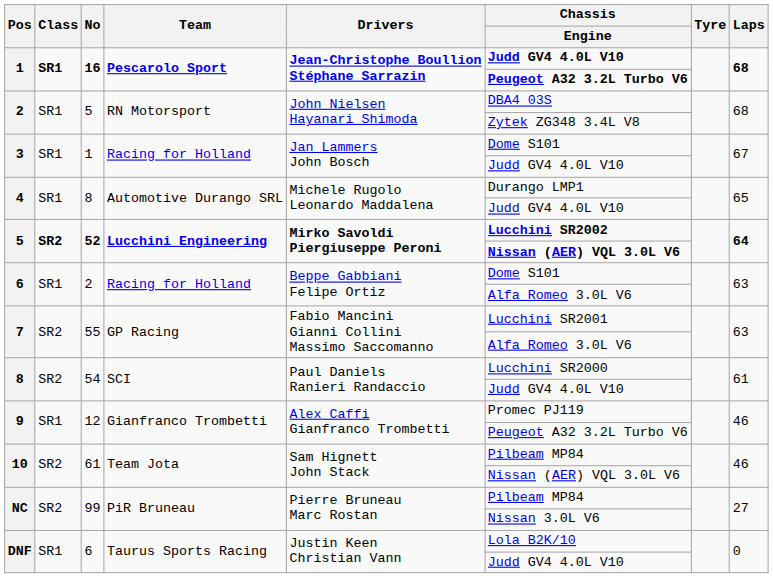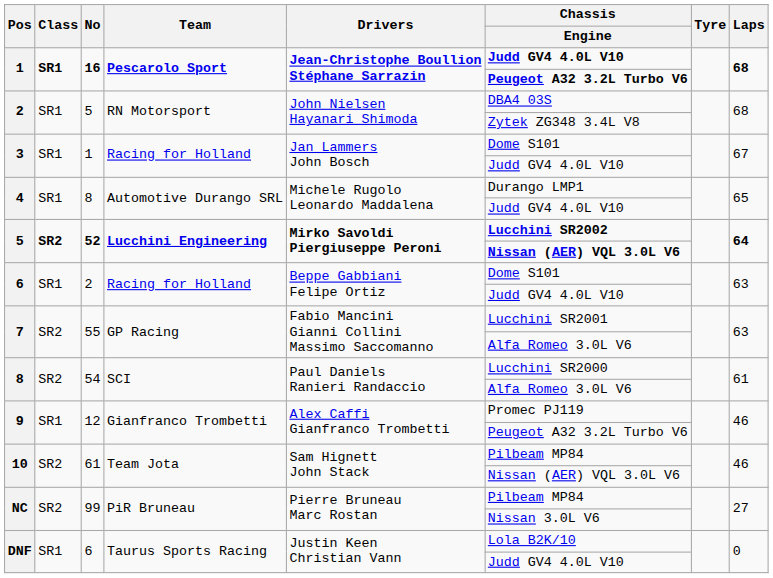row 14 | Chassis / Engine: Alfa Romeo 3.0L V6 -> Judd GV4 4.0L V10
row 18 | Chassis / Engine: Judd GV4 4.0L V10 -> Alfa Romeo 3.0L V6
